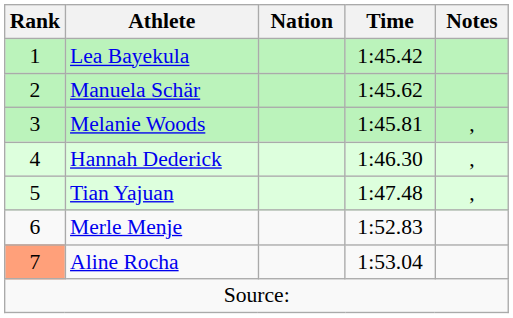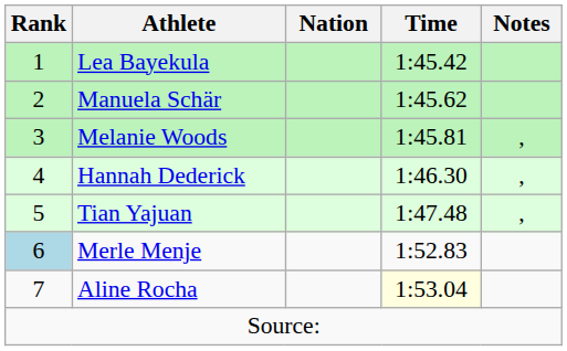Merle Menje | Rank: no background -> lightblue background
Aline Rocha | Rank: lightsalmon background -> no background
Aline Rocha | Time: no background -> lightyellow background
